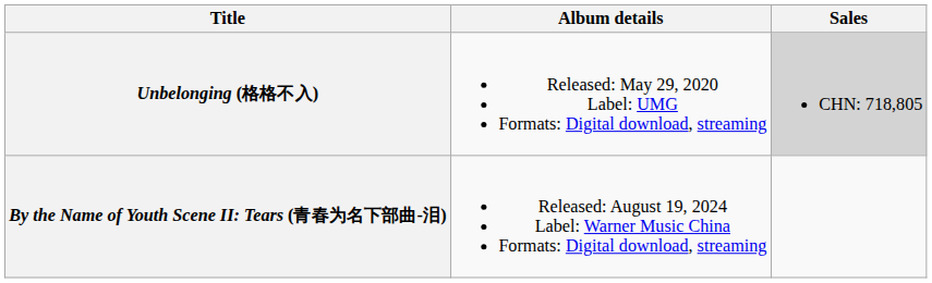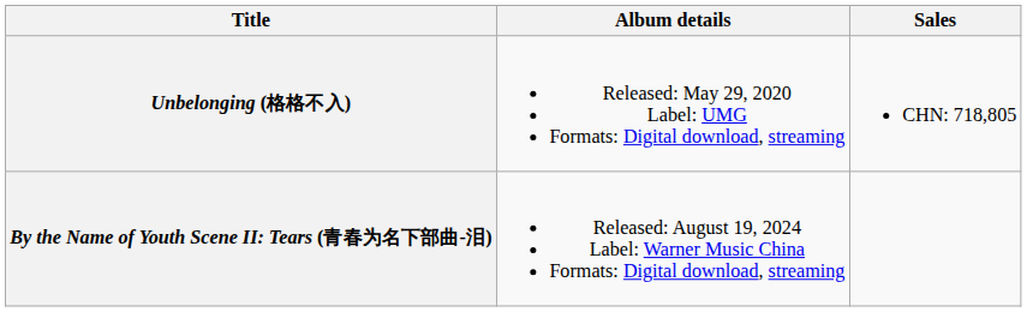Unbelonging (格格不入) | Sales: lightgrey background -> no background
